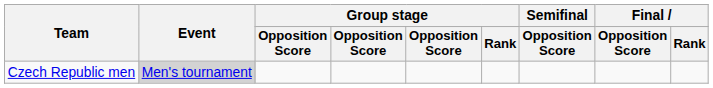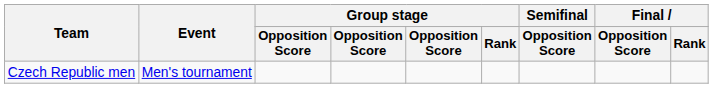Czech Republic men | Event: lightgrey background -> no background
